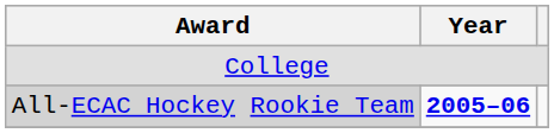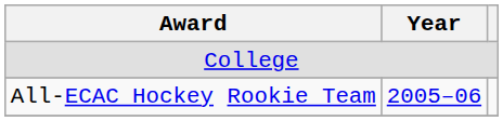All-ECAC Hockey Rookie Team | Award: lightgrey background -> no background
All-ECAC Hockey Rookie Team | Year: bold -> normal
